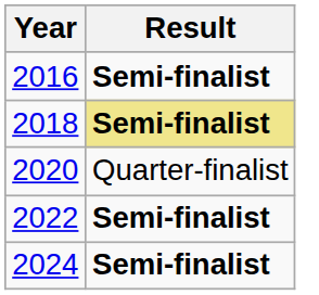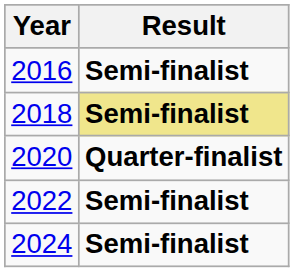2020 | Result: normal -> bold
